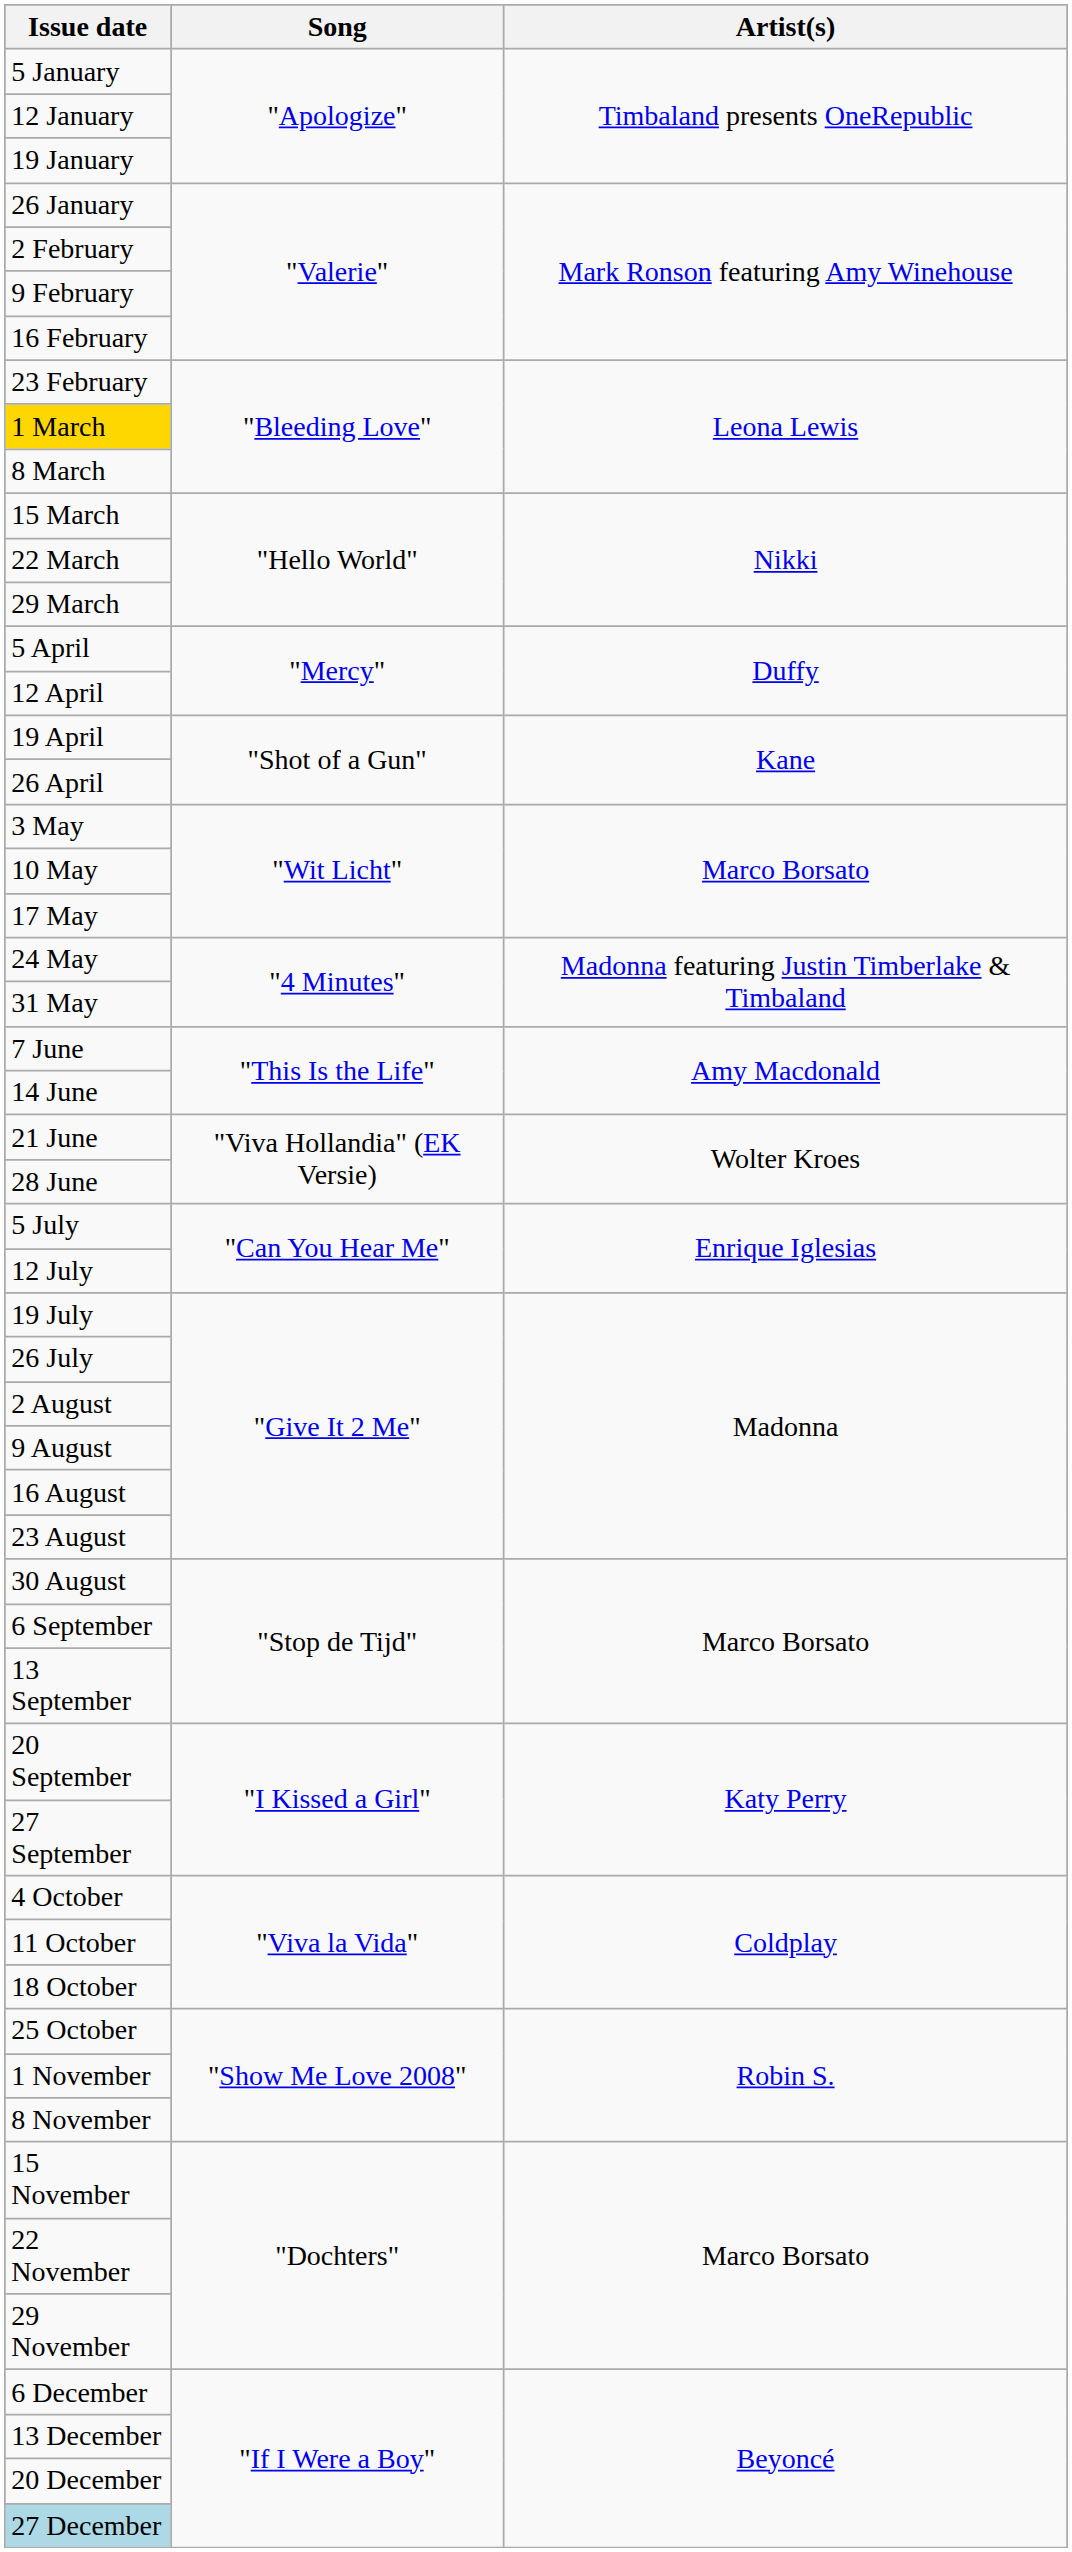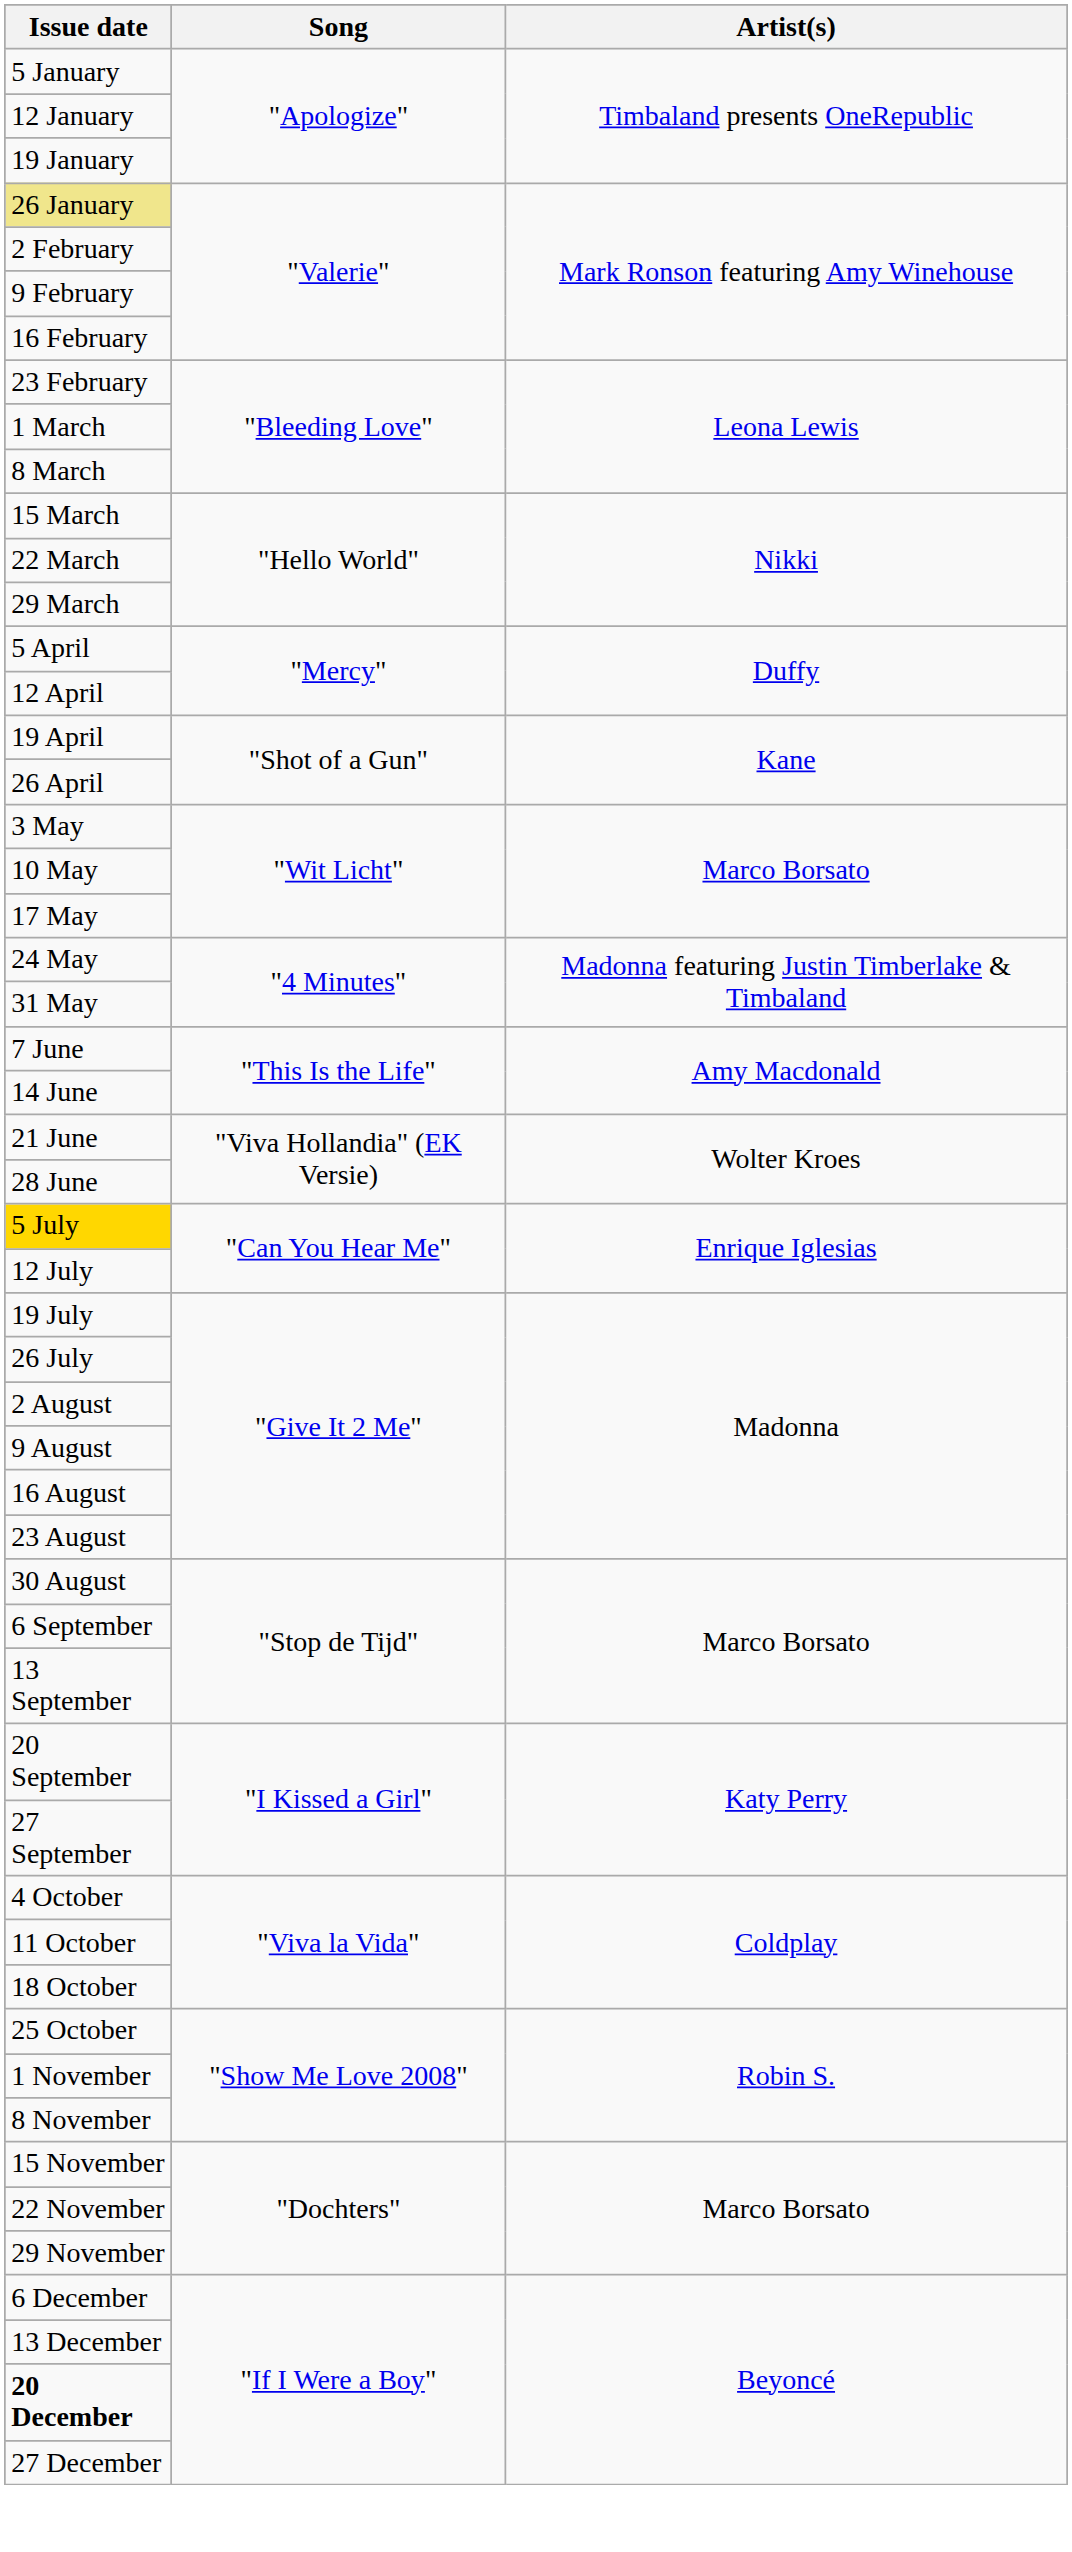26 January | Issue date: no background -> khaki background
1 March | Issue date: gold background -> no background
5 July | Issue date: no background -> gold background
20 December | Issue date: normal -> bold
27 December | Issue date: lightblue background -> no background
